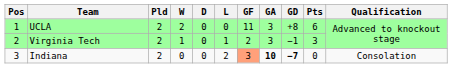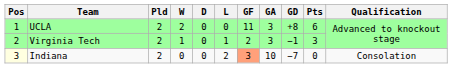Indiana | Pos: no background -> lightyellow background
Indiana | GA: bold -> normal
Indiana | GD: bold -> normal
